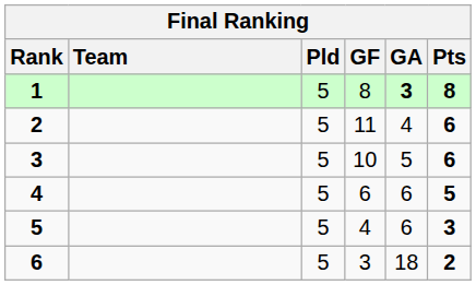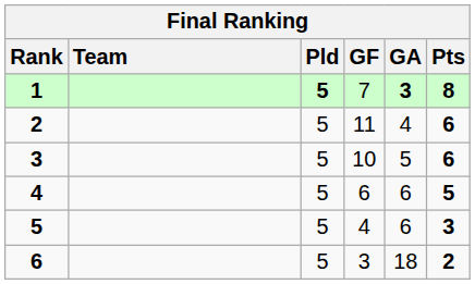1 | Pld: normal -> bold
1 | GF: 8 -> 7
